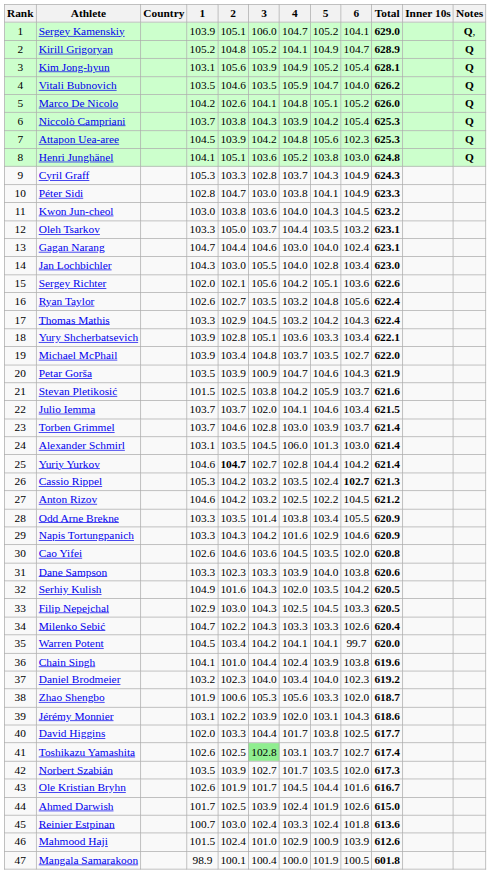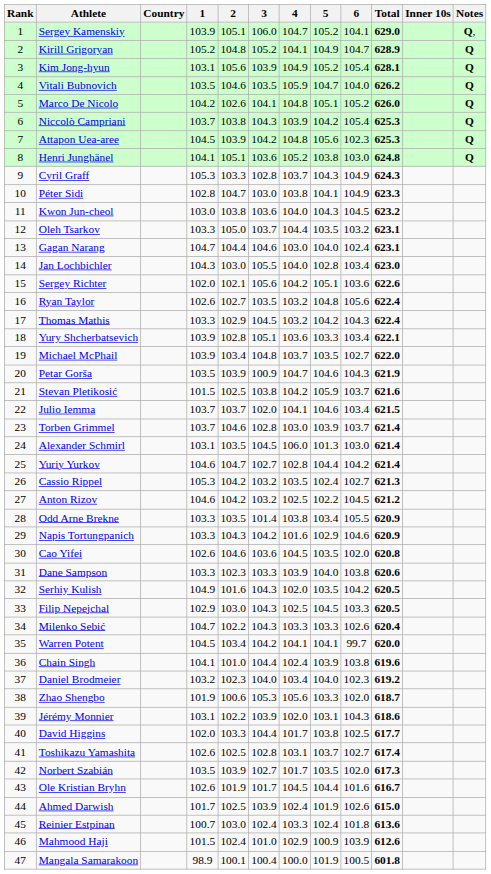Yuriy Yurkov | 2: bold -> normal
Cassio Rippel | 6: bold -> normal
Toshikazu Yamashita | 3: lightgreen background -> no background
